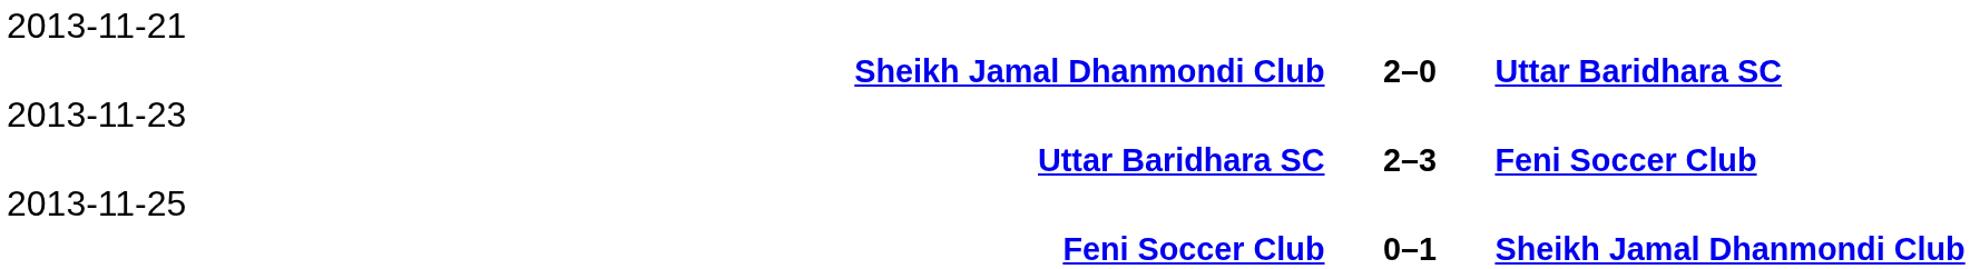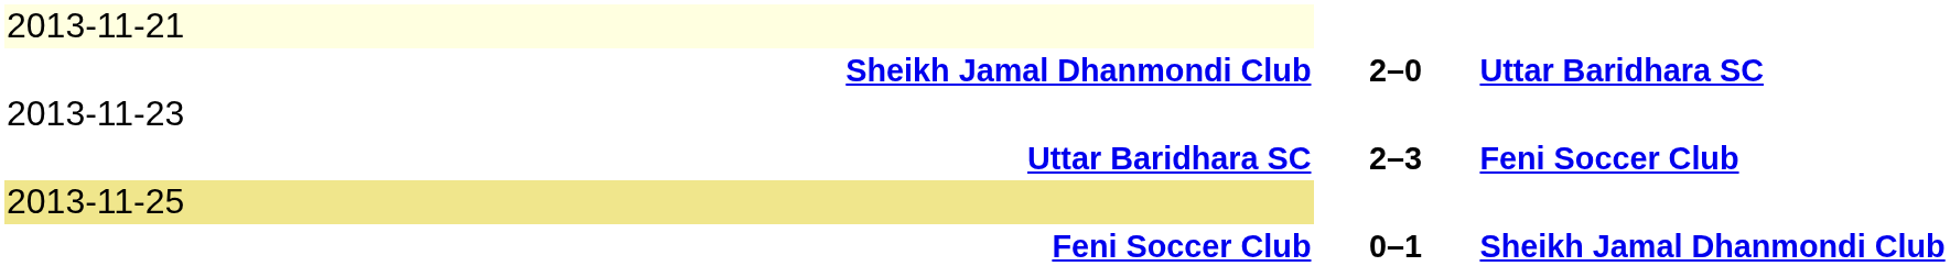2013-11-21 | column 1: no background -> lightyellow background
2013-11-25 | column 1: no background -> khaki background
